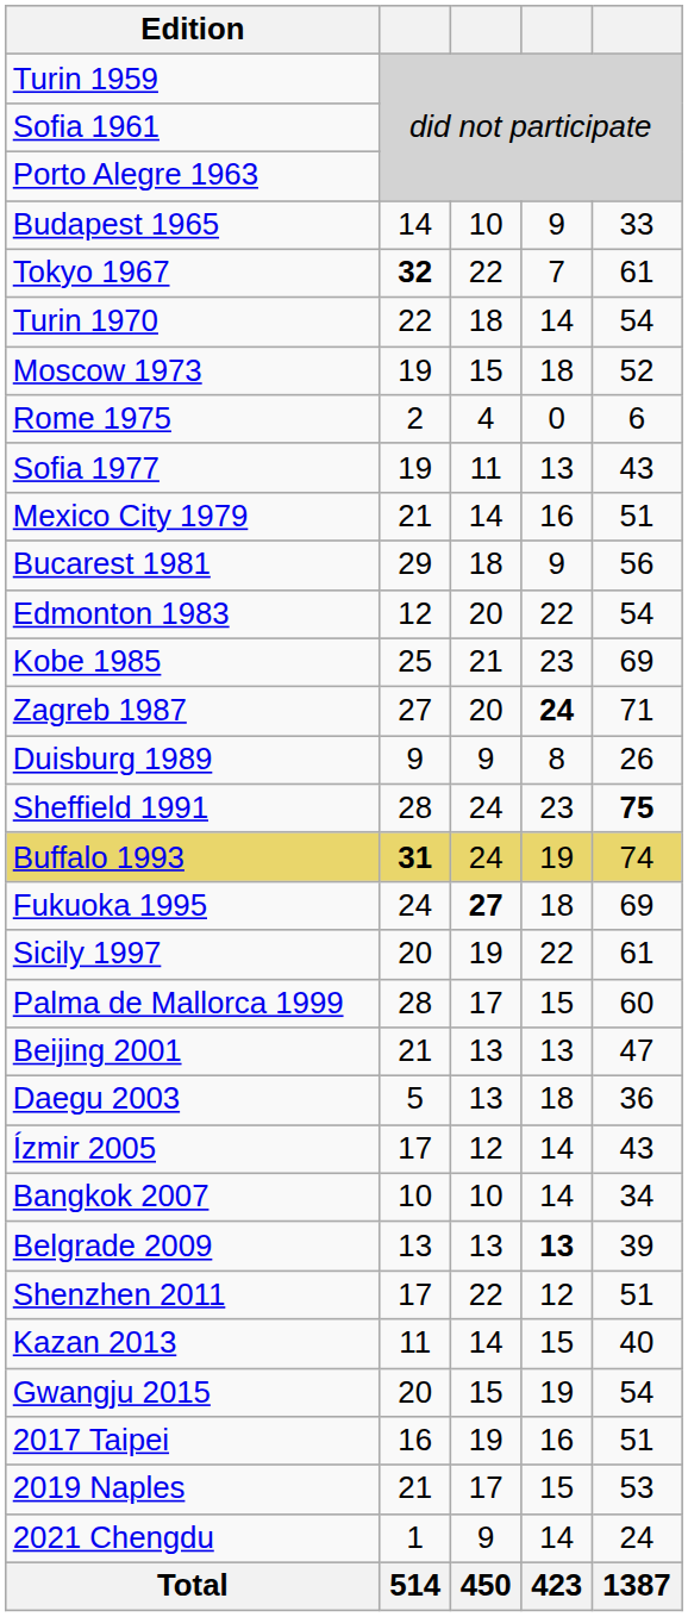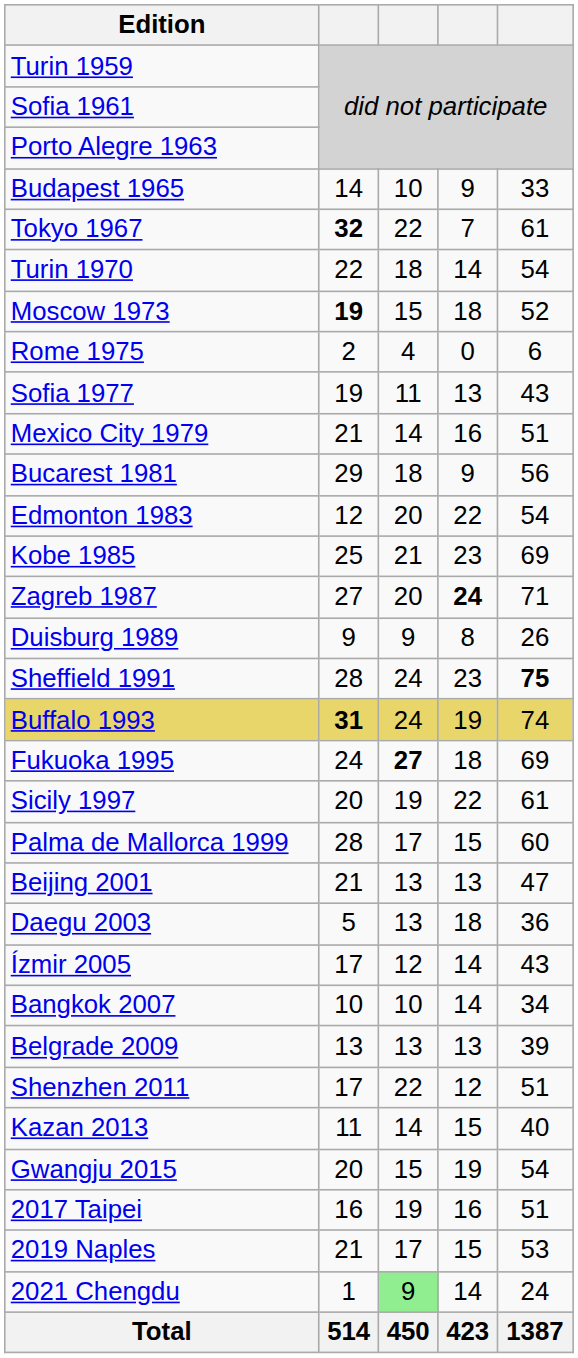Moscow 1973 | column 2: normal -> bold
Belgrade 2009 | column 4: bold -> normal
2021 Chengdu | column 3: no background -> lightgreen background
